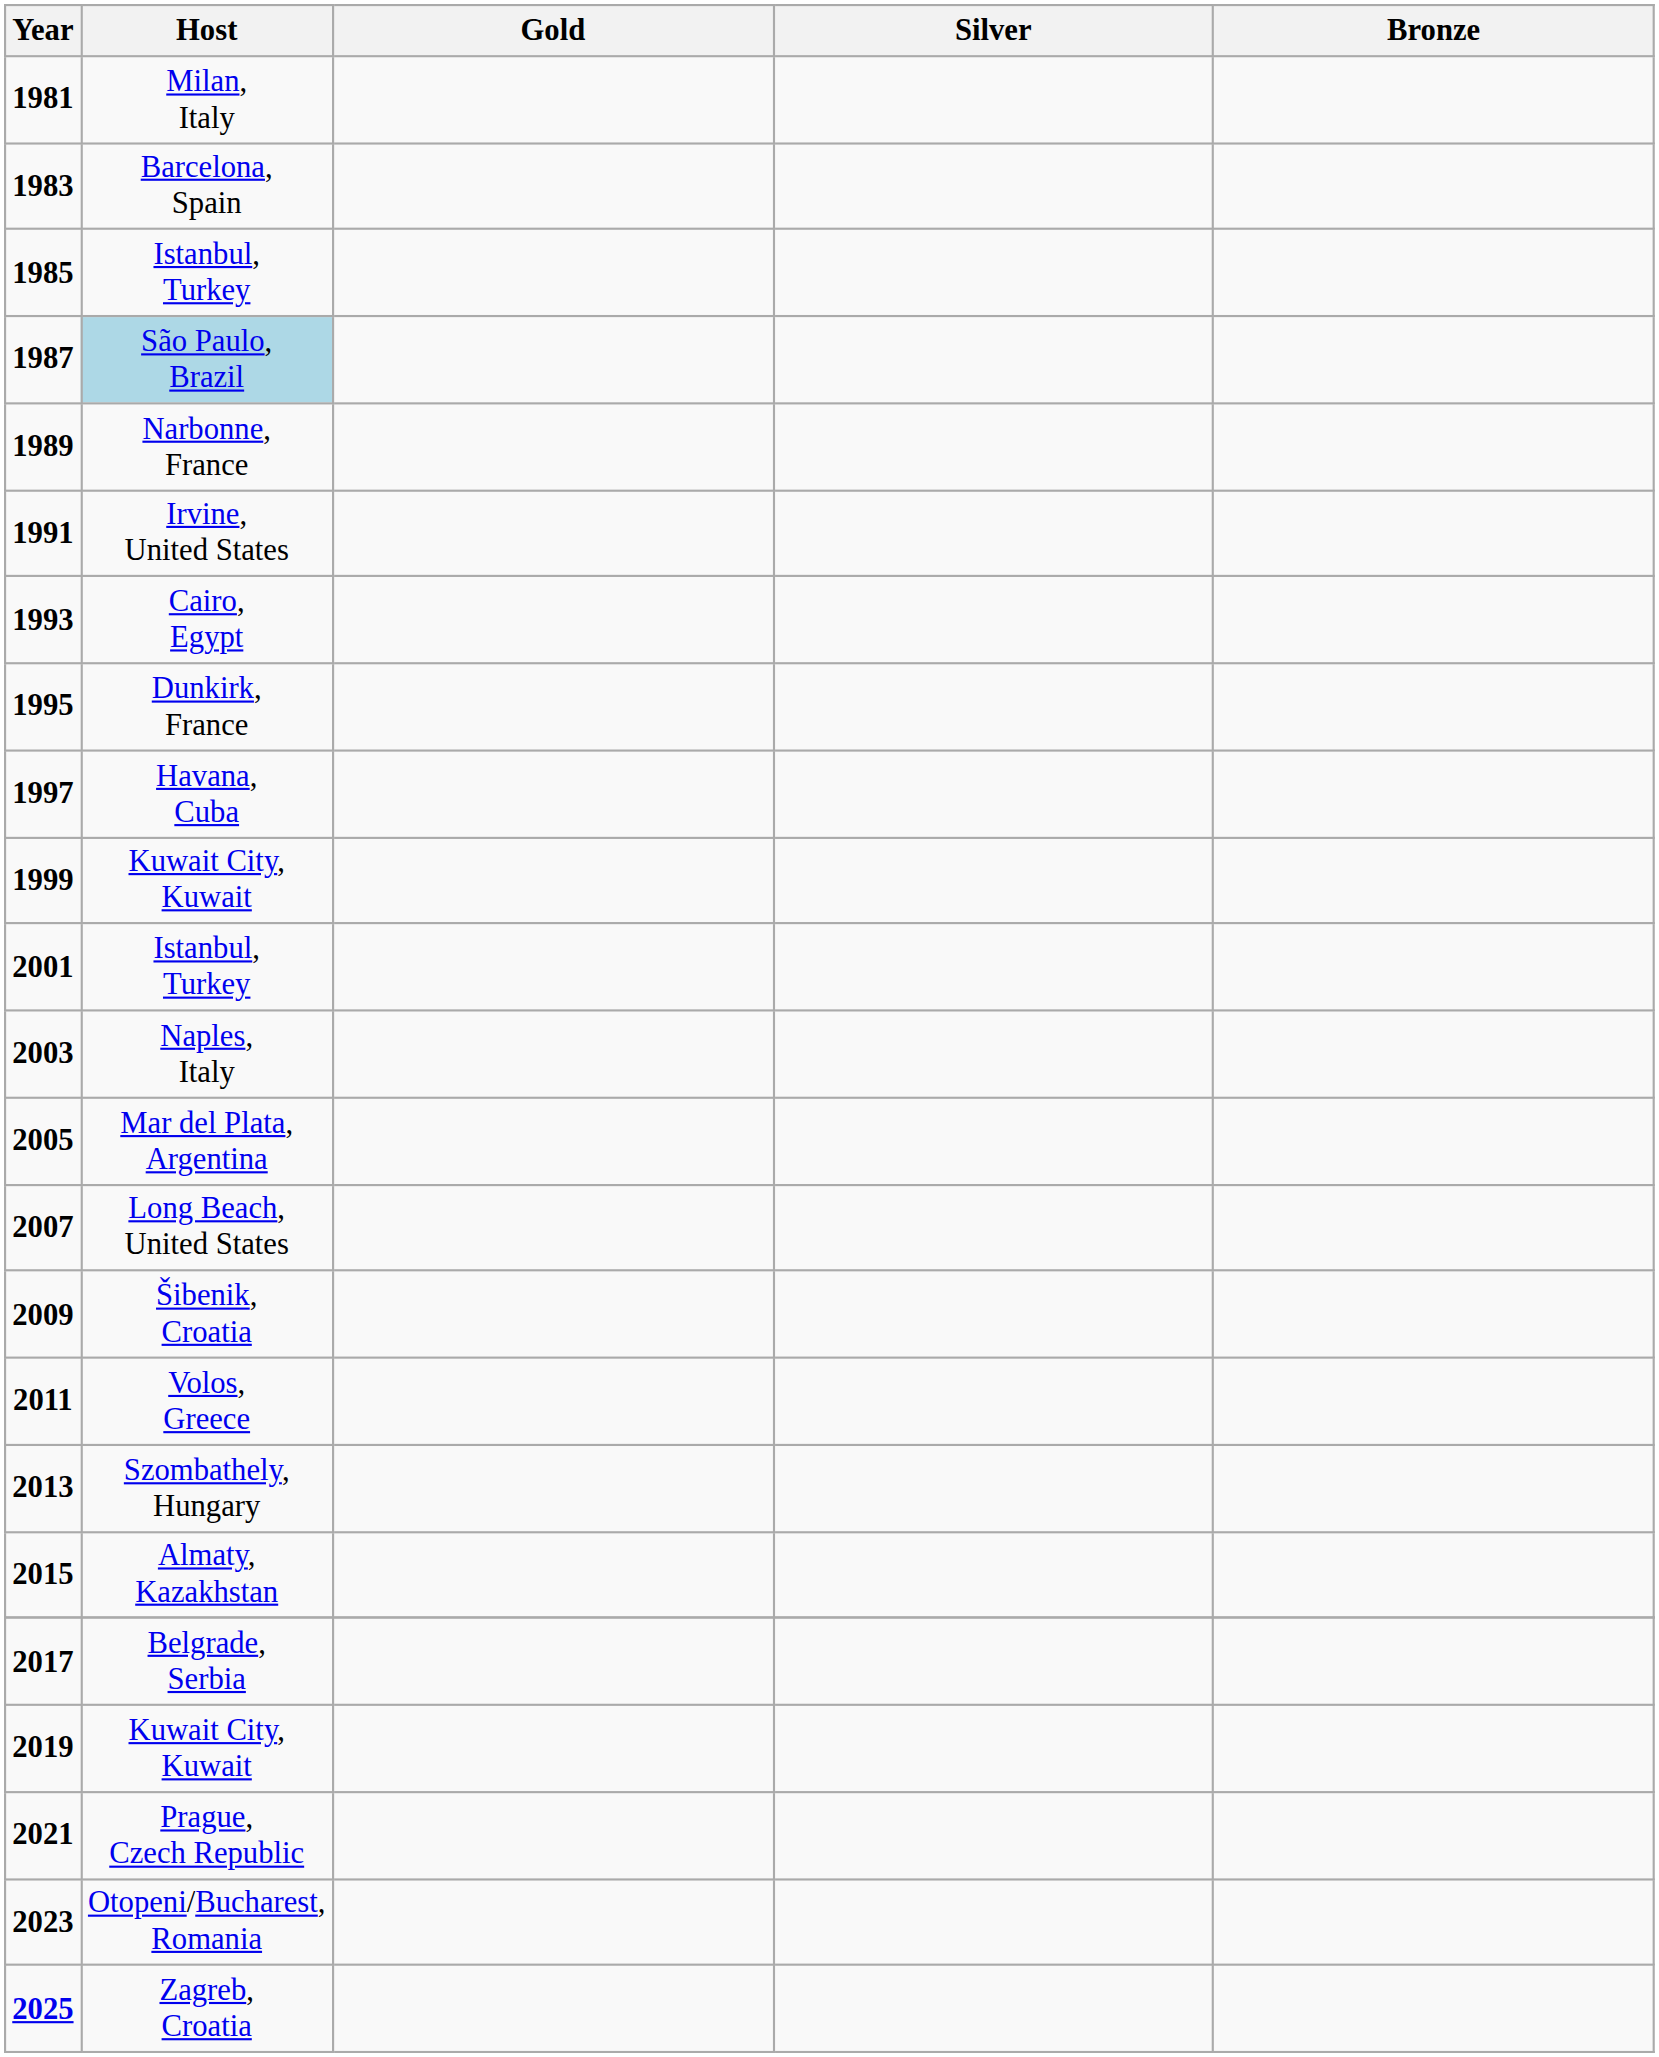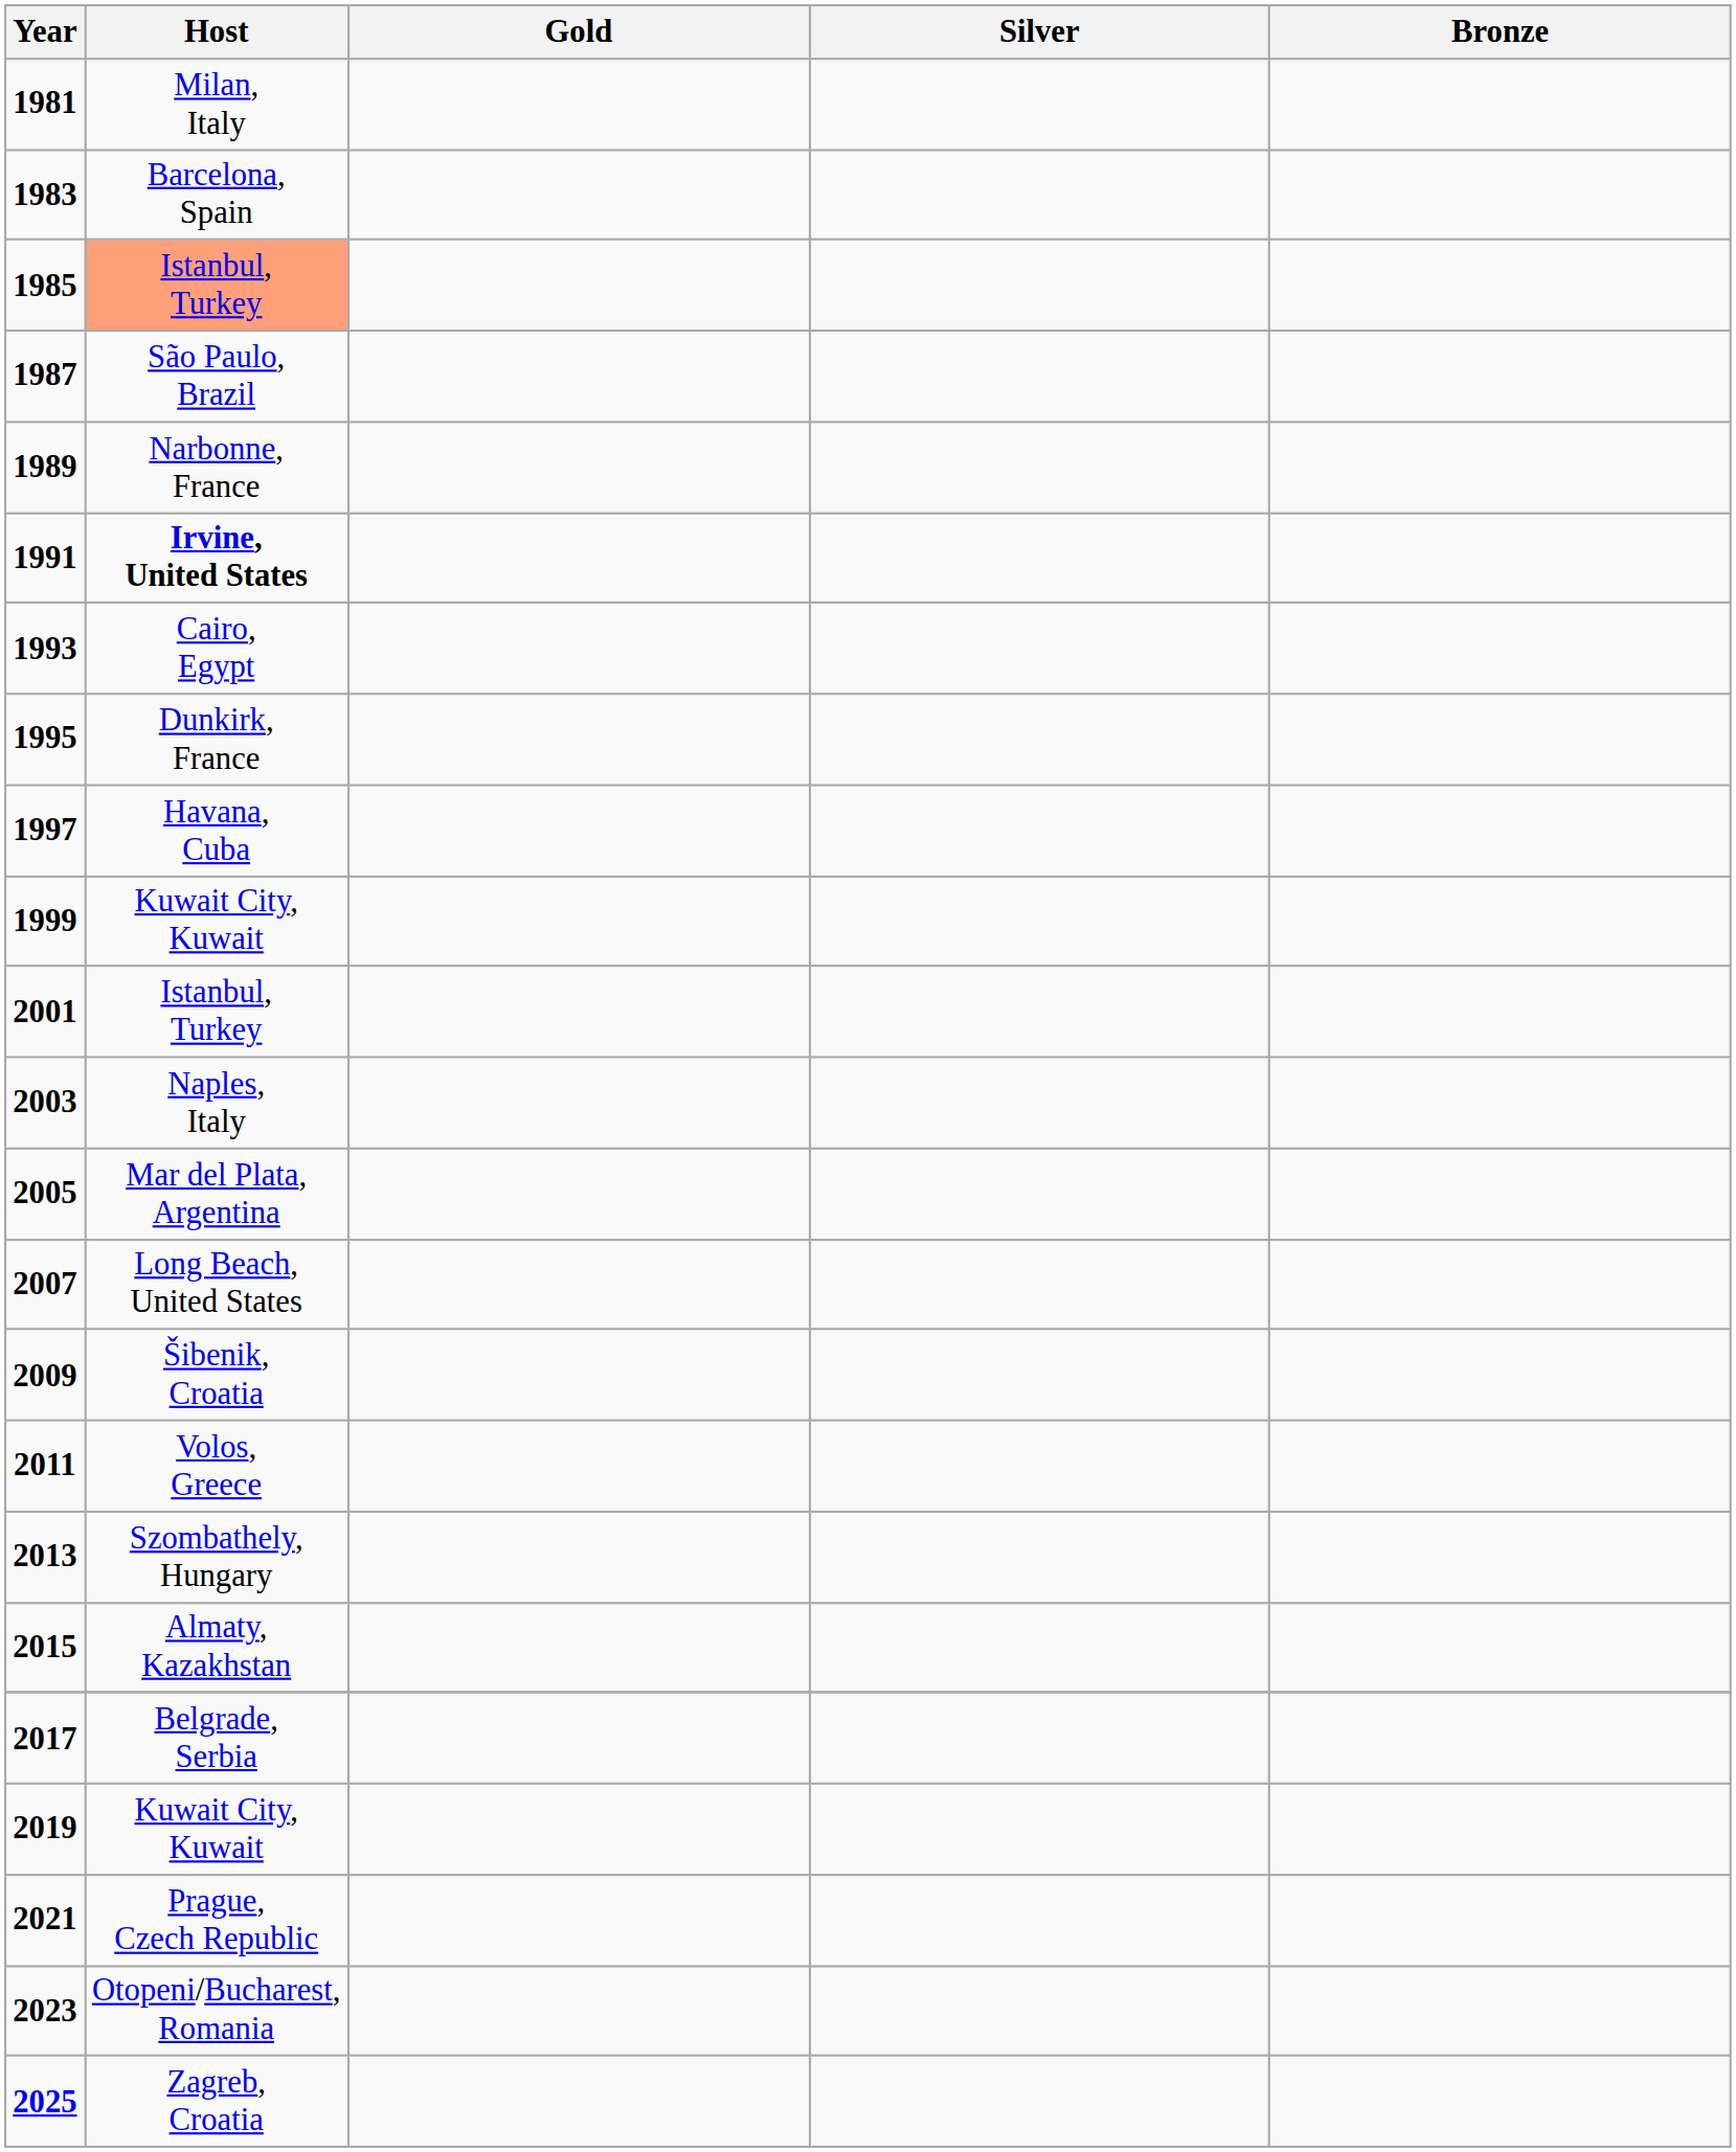1985 / Istanbul, Turkey | Host: no background -> lightsalmon background
São Paulo, Brazil | Host: lightblue background -> no background
Irvine, United States | Host: normal -> bold
